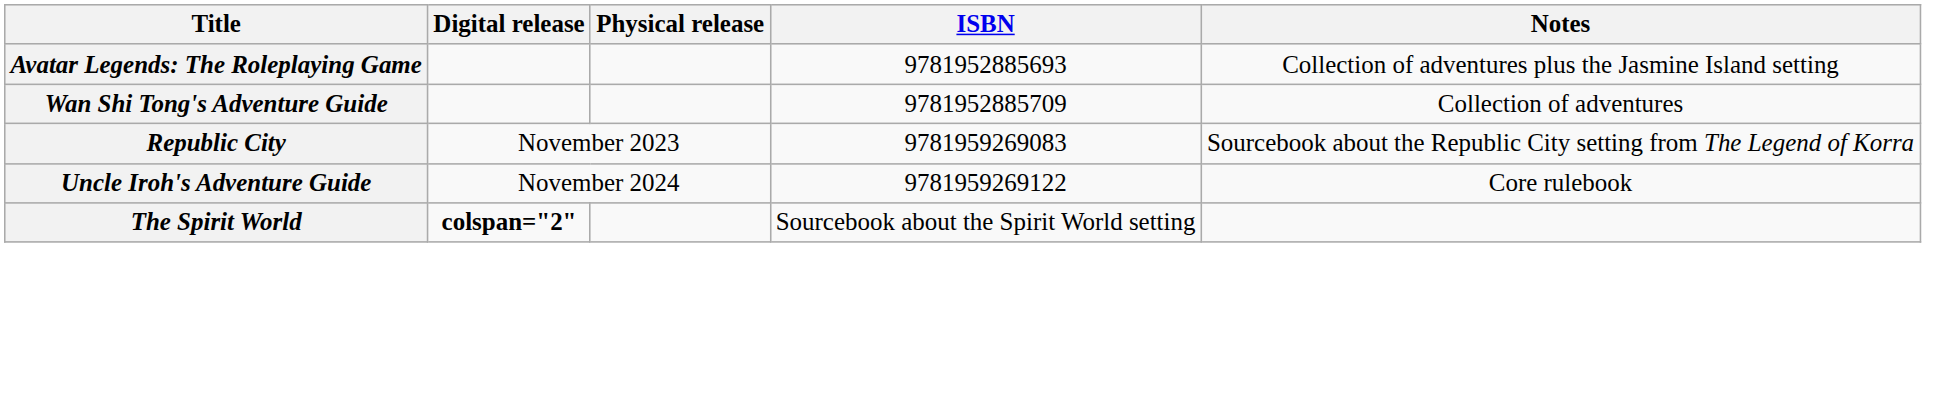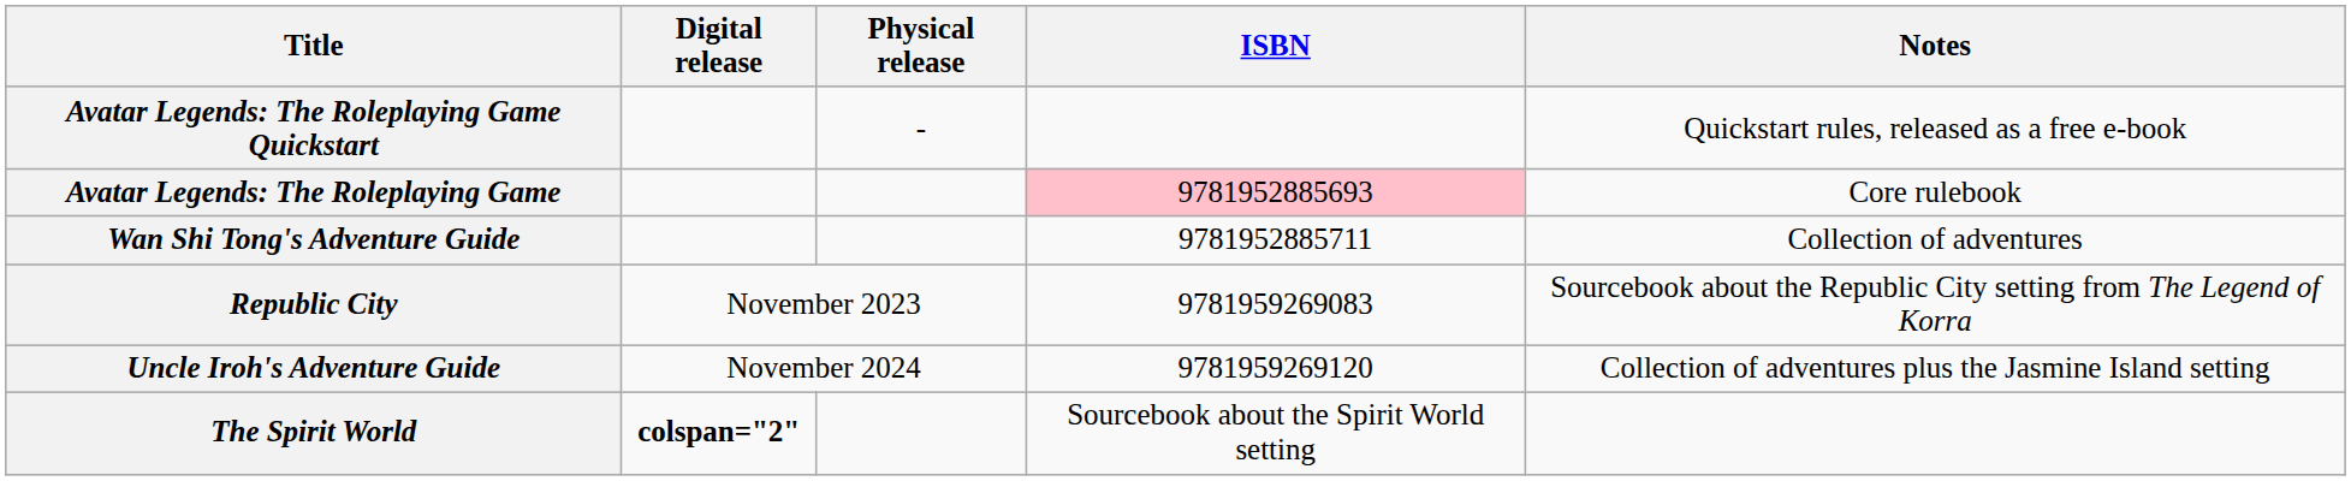+ row: Avatar Legends: The Roleplaying Game Quickstart | - | Quickstart rules, released as a free e-book
Avatar Legends: The Roleplaying Game | ISBN: no background -> pink background
Avatar Legends: The Roleplaying Game | Notes: Collection of adventures plus the Jasmine Island setting -> Core rulebook
Wan Shi Tong's Adventure Guide | ISBN: 9781952885709 -> 9781952885711
Uncle Iroh's Adventure Guide | ISBN: 9781959269122 -> 9781959269120
Uncle Iroh's Adventure Guide | Notes: Core rulebook -> Collection of adventures plus the Jasmine Island setting
